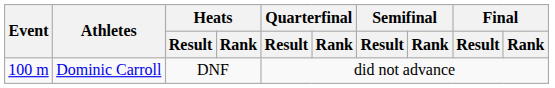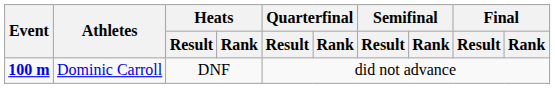Dominic Carroll | Event: normal -> bold
